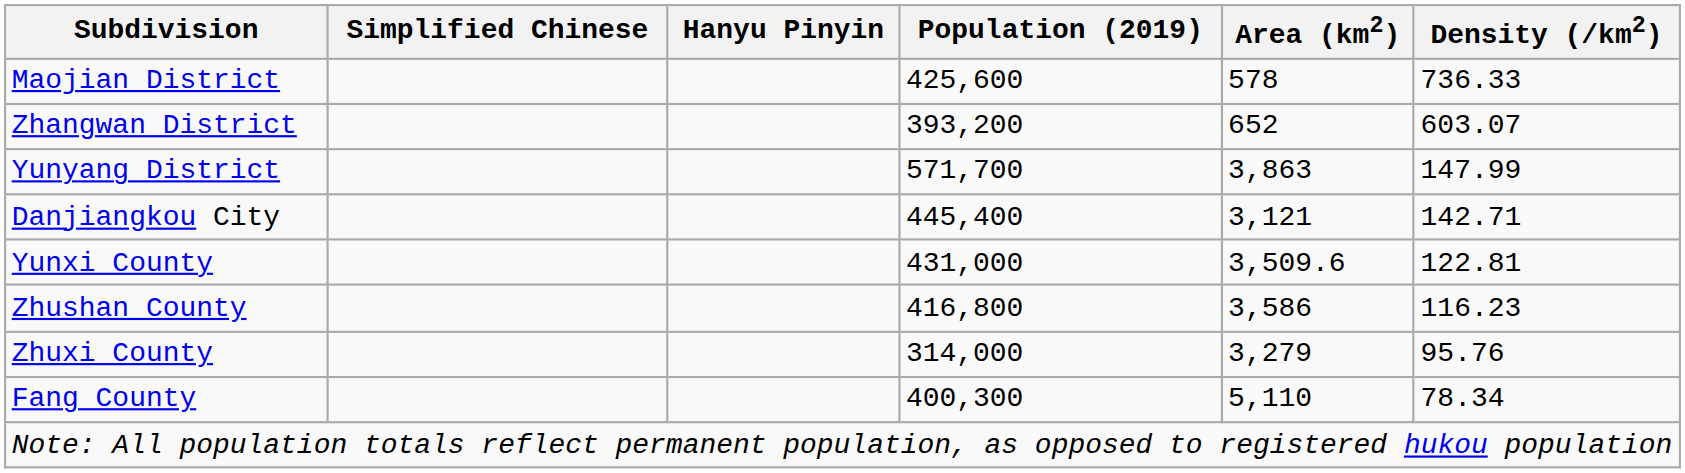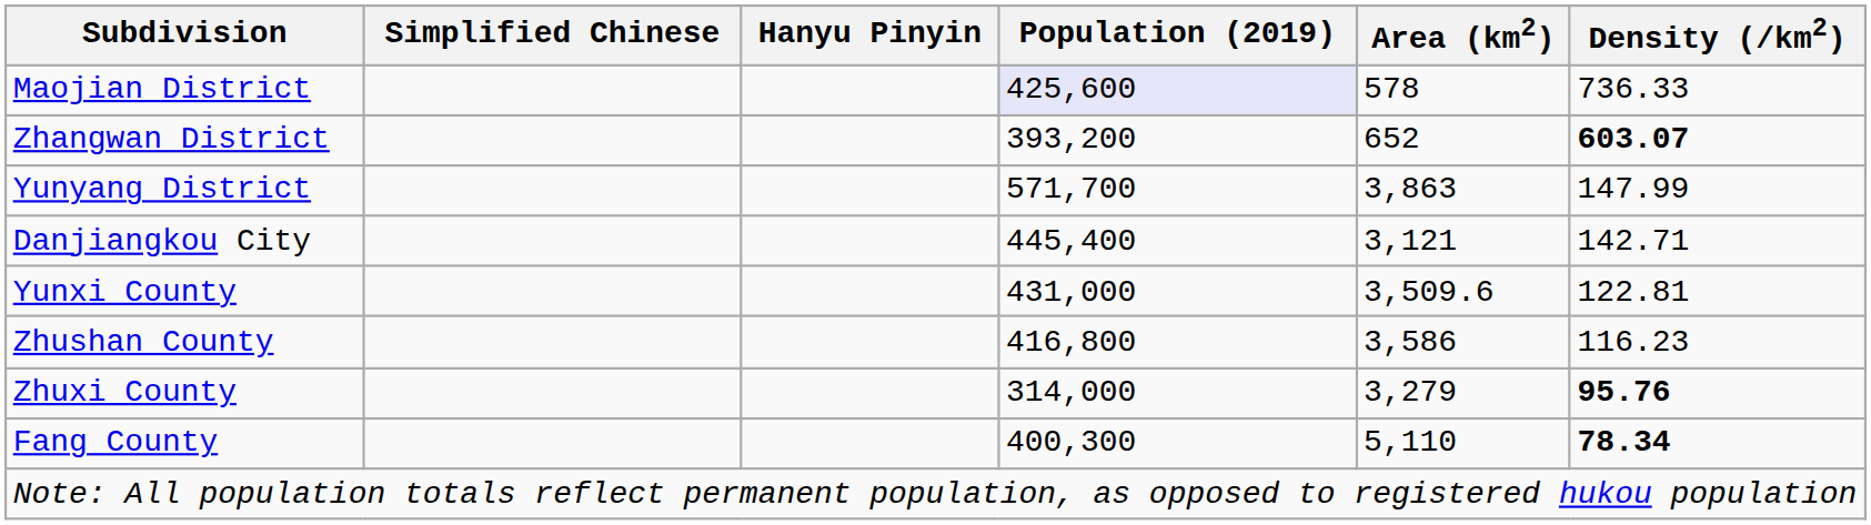Maojian District | Population (2019): no background -> lavender background
Zhangwan District | Density (/km2): normal -> bold
Zhuxi County | Density (/km2): normal -> bold
Fang County | Density (/km2): normal -> bold
